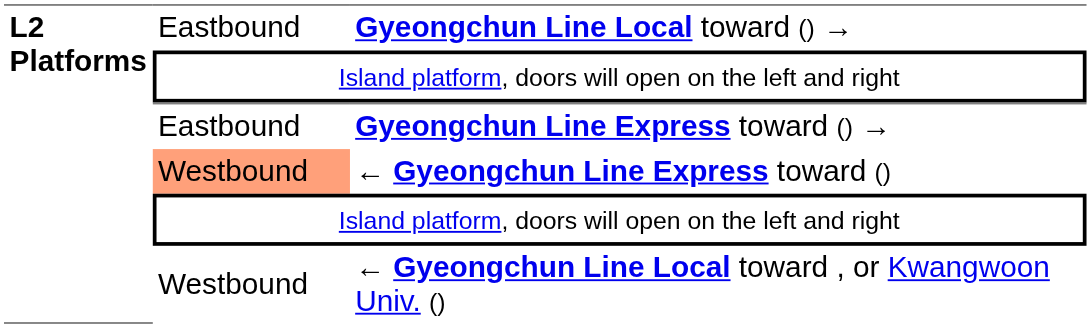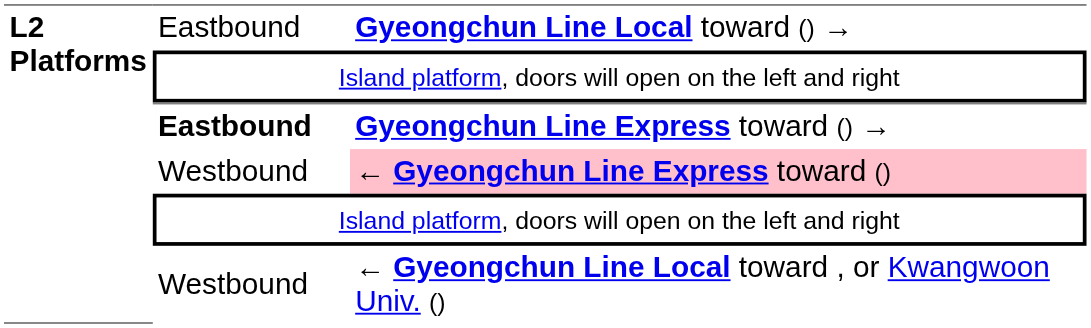Gyeongchun Line Express toward () → | column 2: normal -> bold
← Gyeongchun Line Express toward () | column 2: lightsalmon background -> no background
← Gyeongchun Line Express toward () | column 3: no background -> pink background
